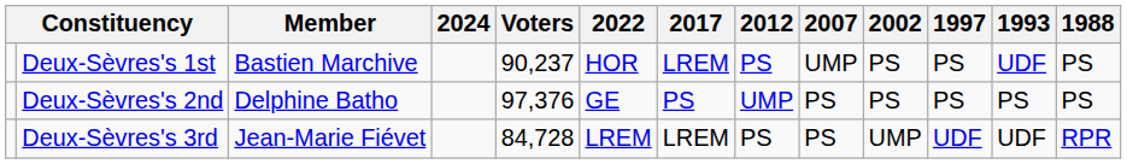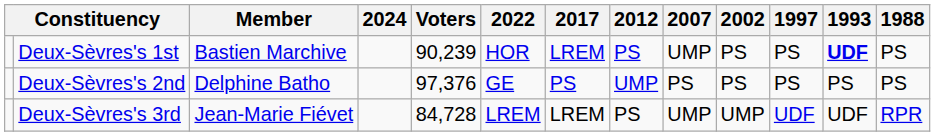Deux-Sèvres's 1st | Voters: 90,237 -> 90,239
Deux-Sèvres's 1st | 1993: normal -> bold
Deux-Sèvres's 3rd | 2007: PS -> UMP
